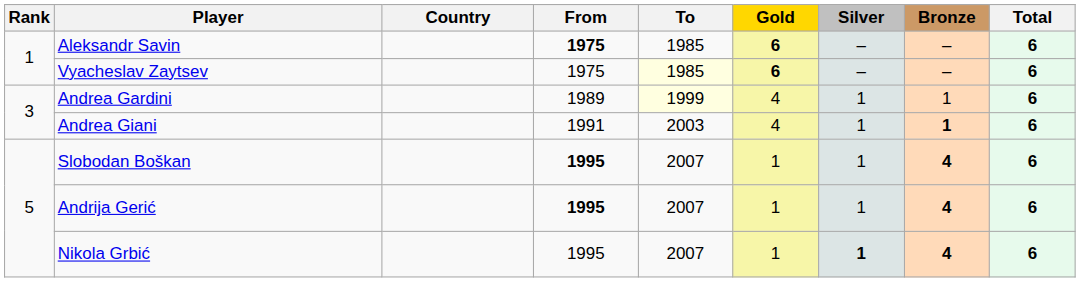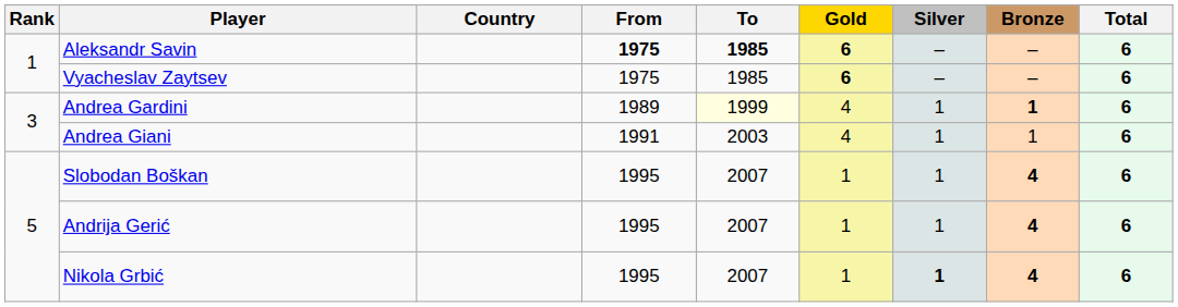Aleksandr Savin | To: normal -> bold
Vyacheslav Zaytsev | To: lightyellow background -> no background
Andrea Gardini | Bronze: normal -> bold
Andrea Giani | Bronze: bold -> normal
Slobodan Boškan | From: bold -> normal
Andrija Gerić | From: bold -> normal
